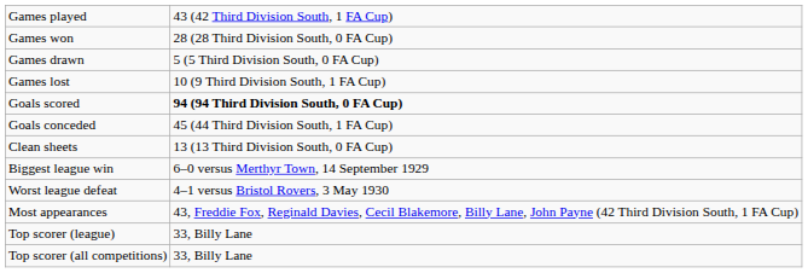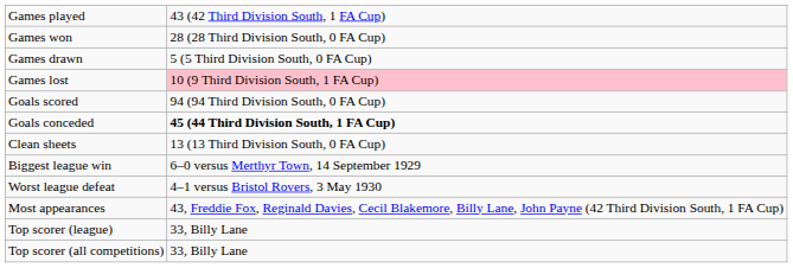Games lost | column 2: no background -> pink background
Goals scored | column 2: bold -> normal
Goals conceded | column 2: normal -> bold
